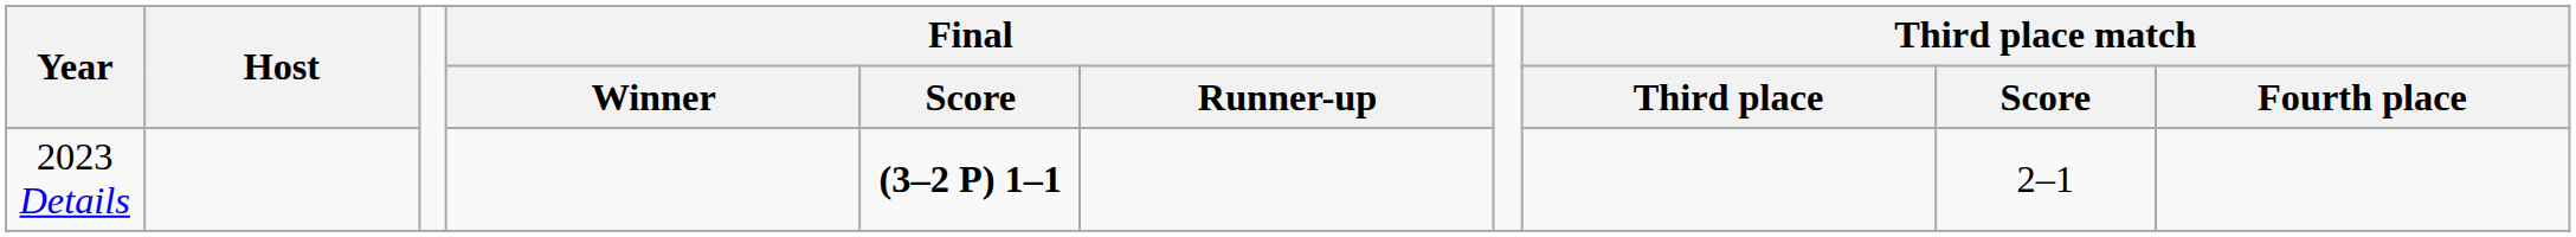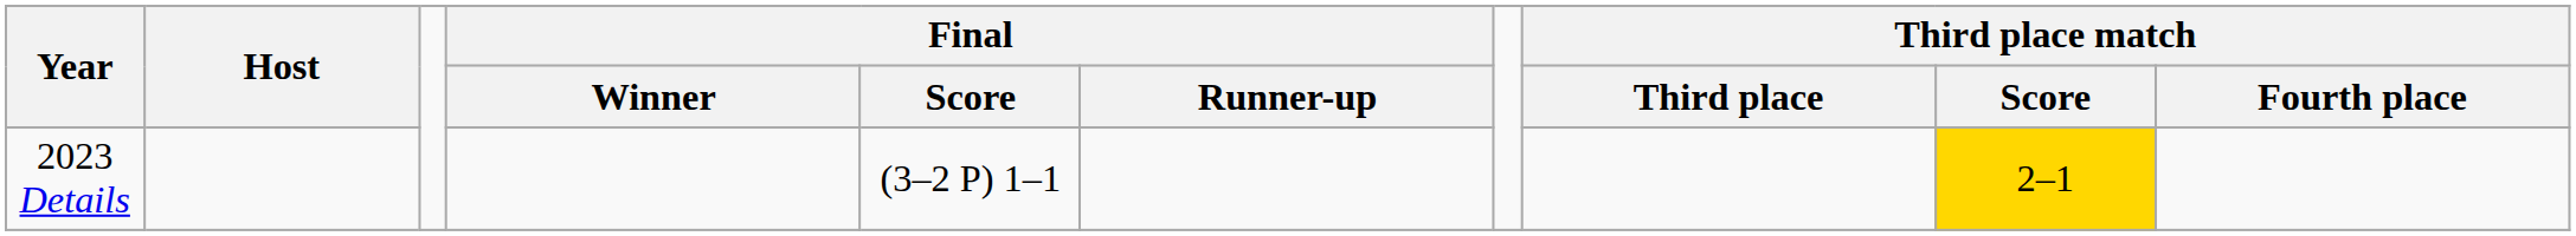2023 Details | Final / Score: bold -> normal
2023 Details | Third place match / Score: no background -> gold background
